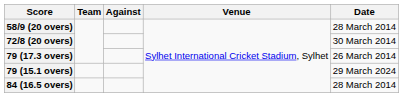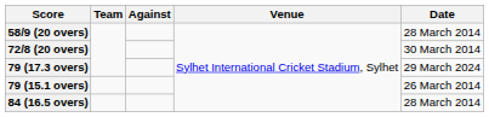79 (17.3 overs) | Date: 26 March 2014 -> 29 March 2024
79 (15.1 overs) | Date: 29 March 2024 -> 26 March 2014
